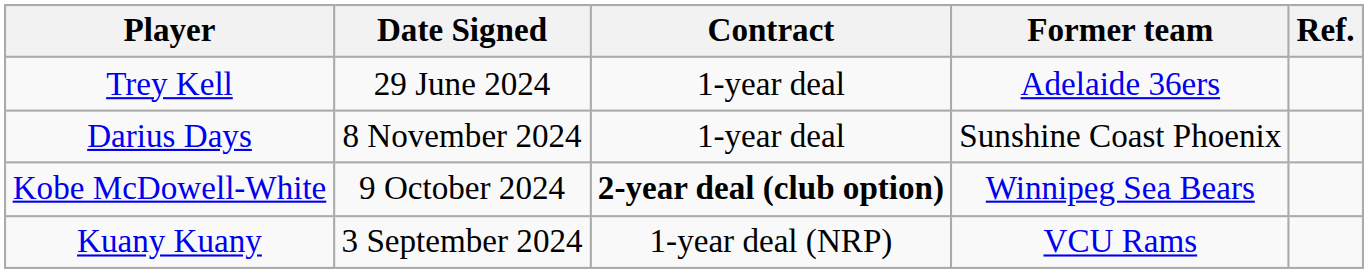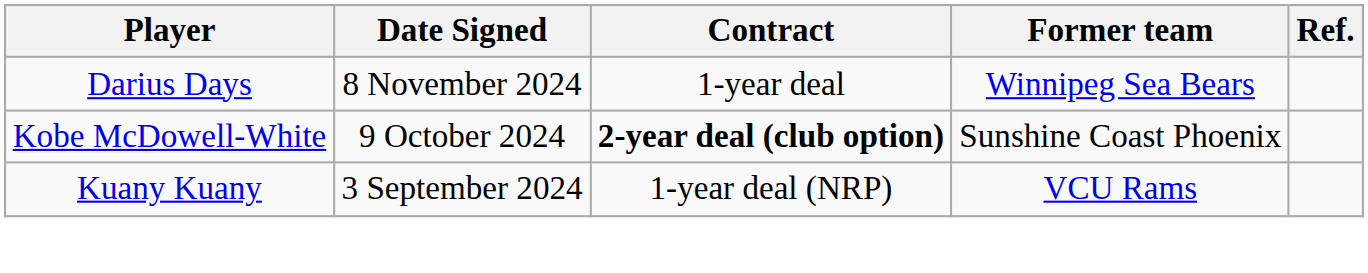- row: Trey Kell | 29 June 2024 | 1-year deal | Adelaide 36ers
Darius Days | Former team: Sunshine Coast Phoenix -> Winnipeg Sea Bears
Kobe McDowell-White | Former team: Winnipeg Sea Bears -> Sunshine Coast Phoenix
